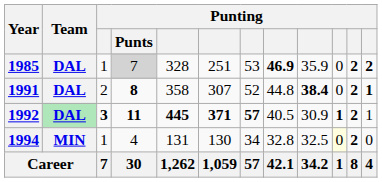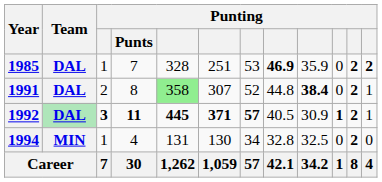1985 | Punting / Punts: lightgrey background -> no background
1991 | Punting / Punts: bold -> normal
1991 | column 5: no background -> lightgreen background
1991 | column 12: bold -> normal
1994 | column 10: lightyellow background -> no background
